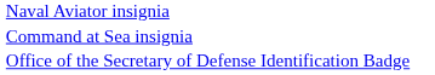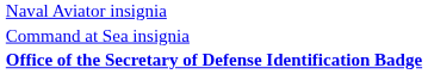row 3 | column 1: normal -> bold
